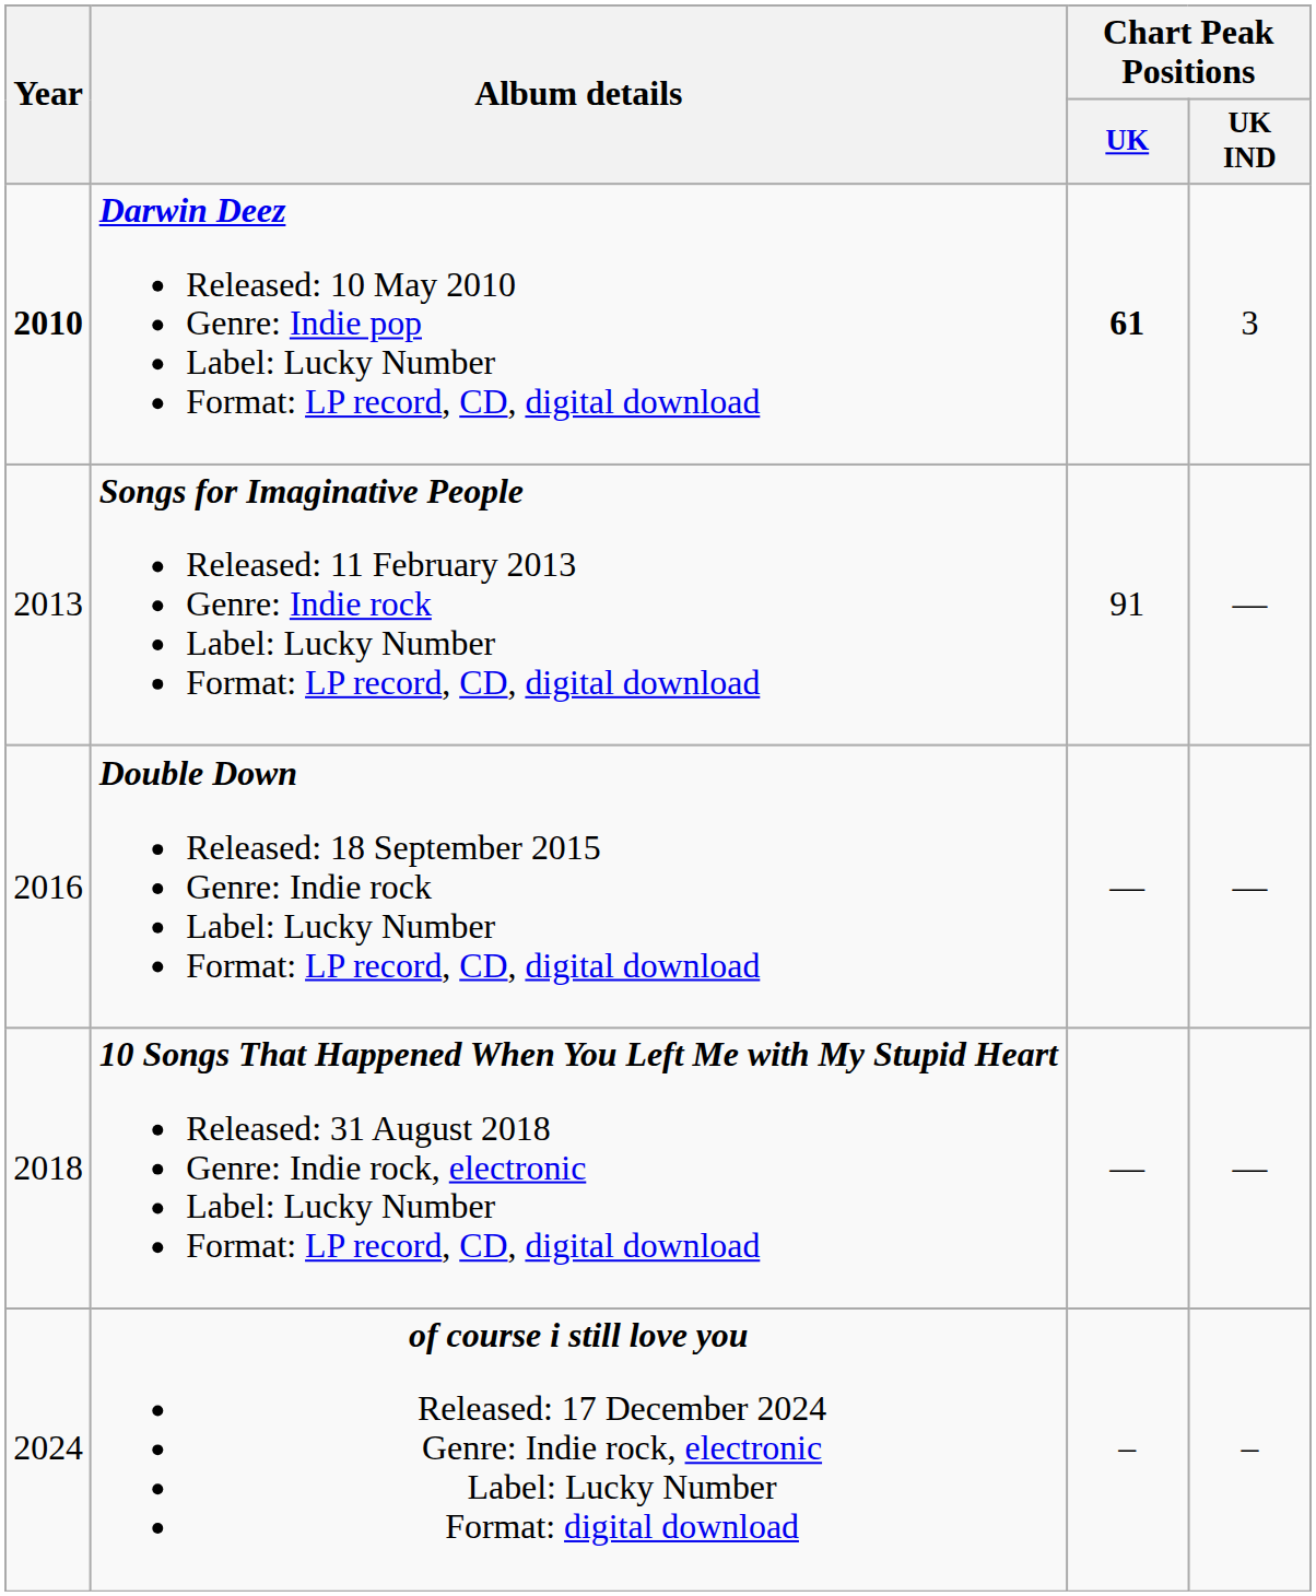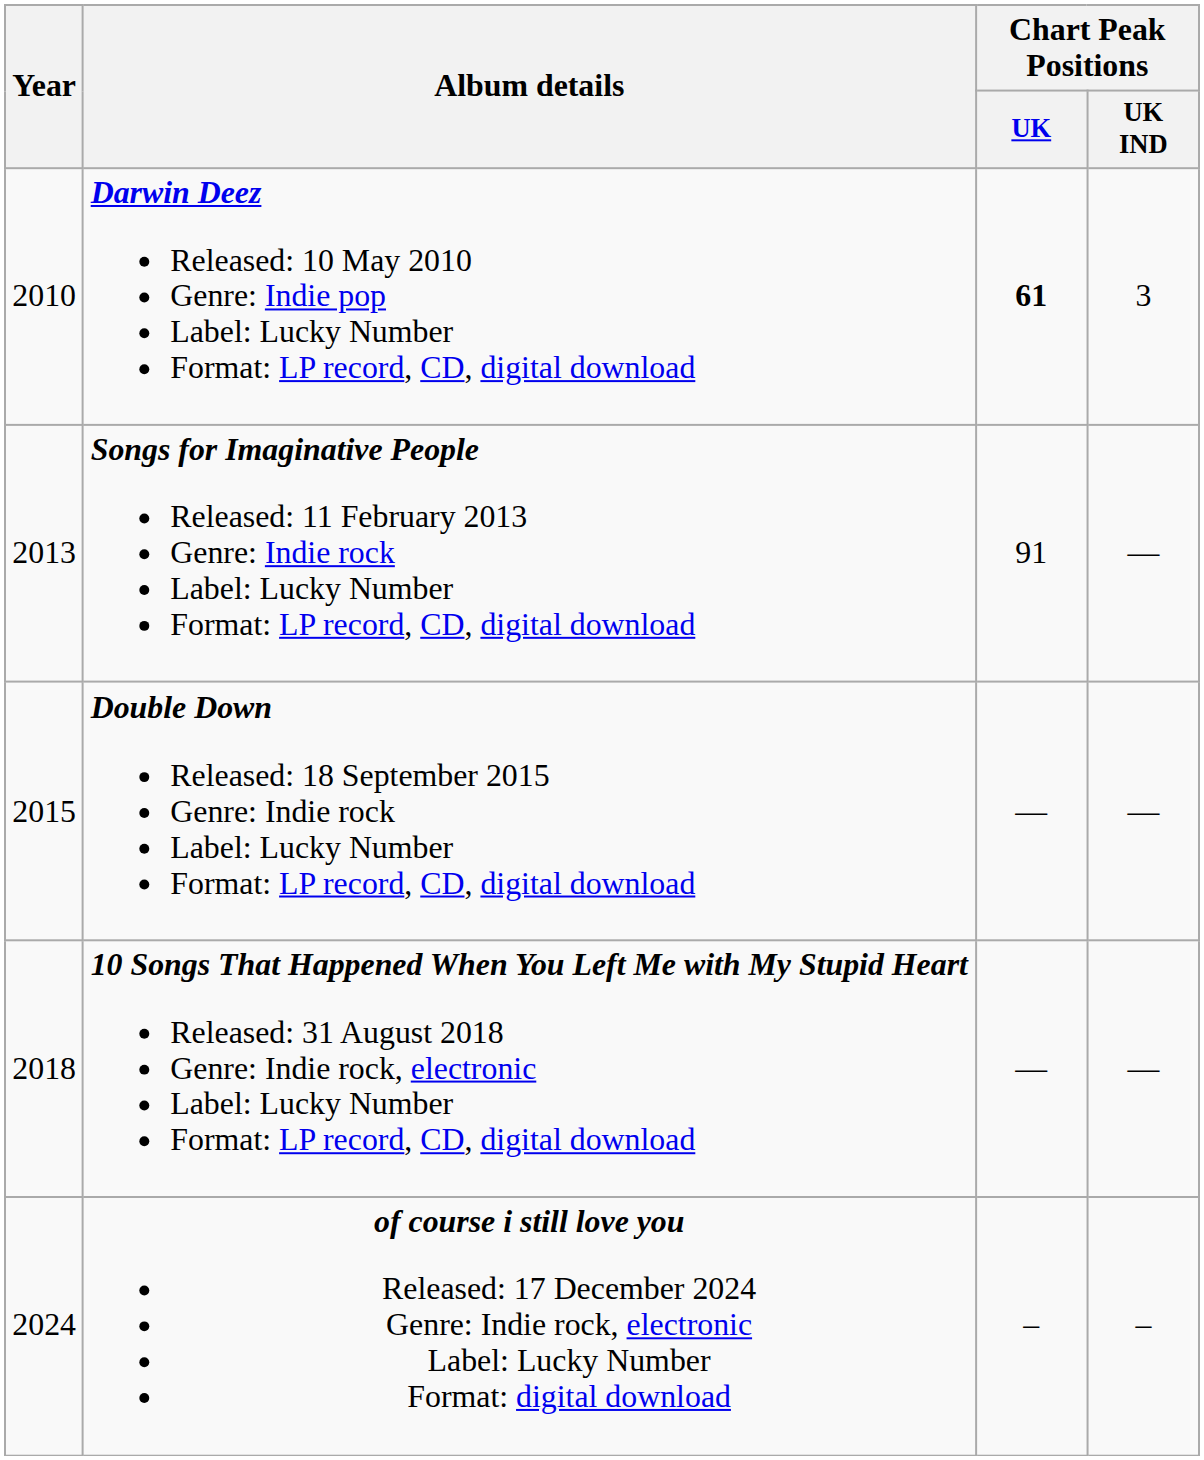row 3 | Year: bold -> normal
row 5 | Year: 2016 -> 2015
